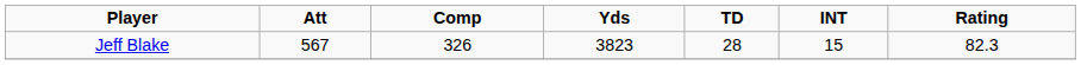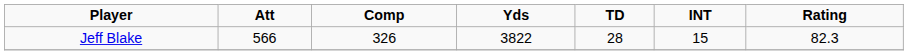Jeff Blake | Att: 567 -> 566
Jeff Blake | Yds: 3823 -> 3822
